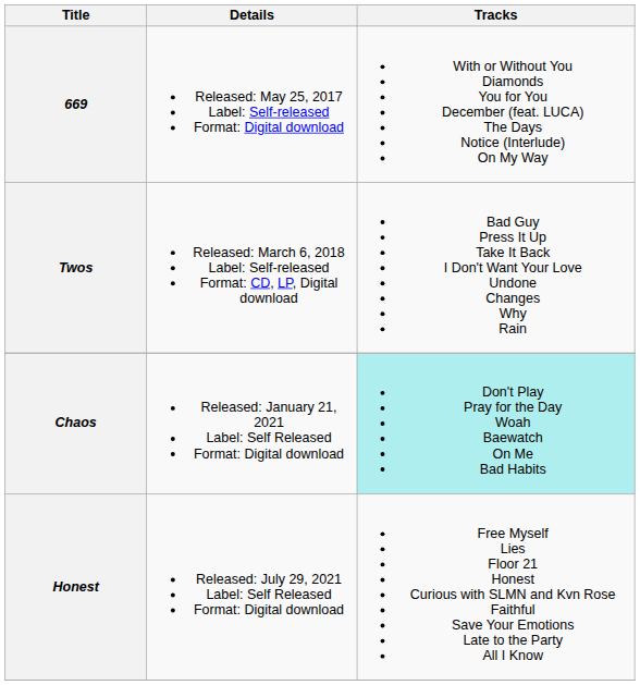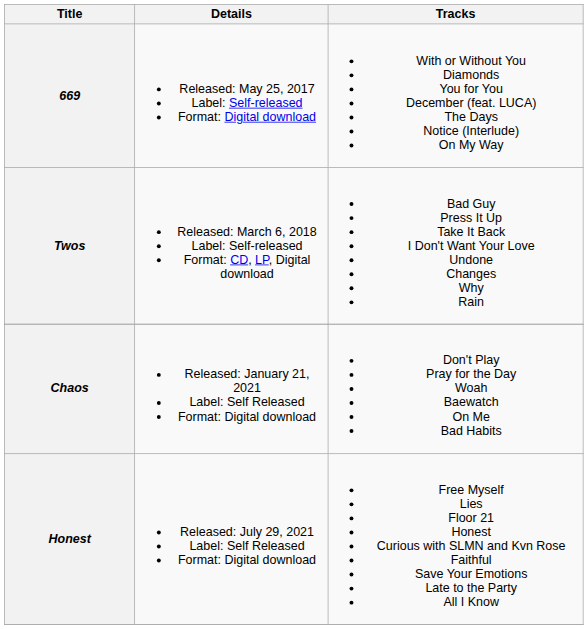Chaos | Tracks: paleturquoise background -> no background
